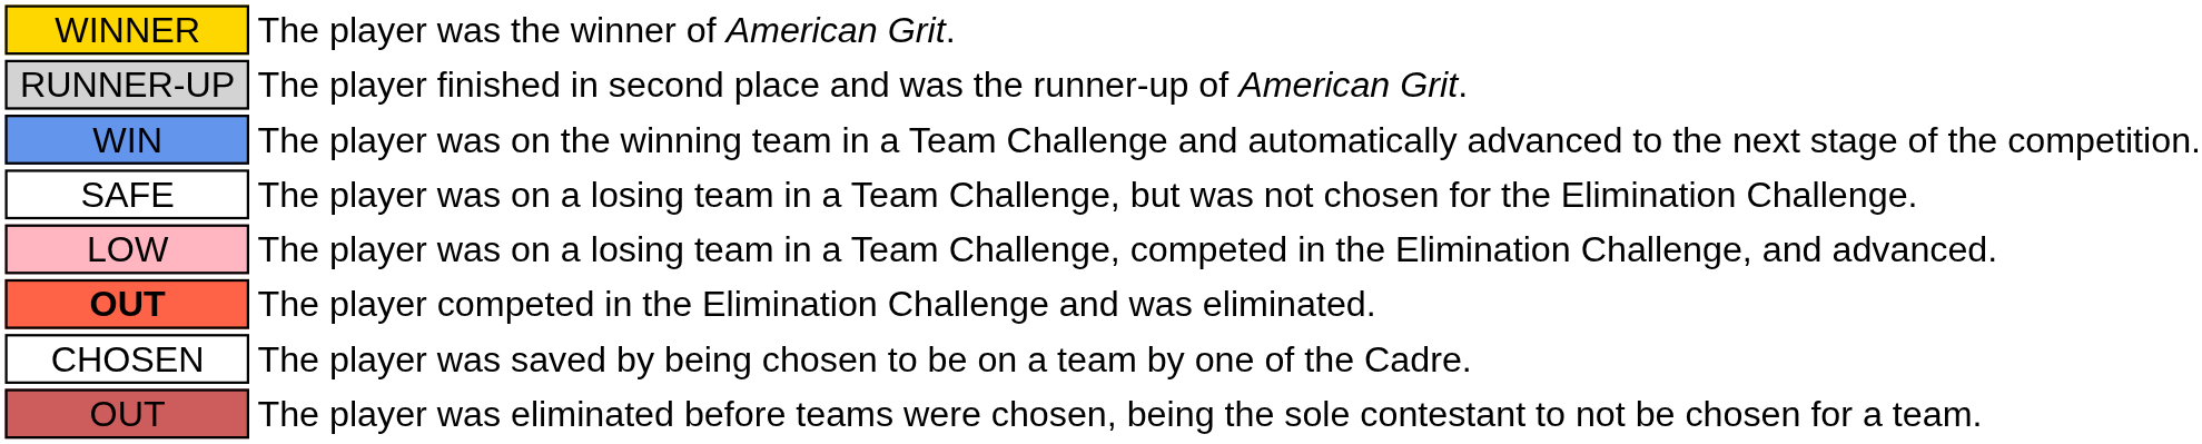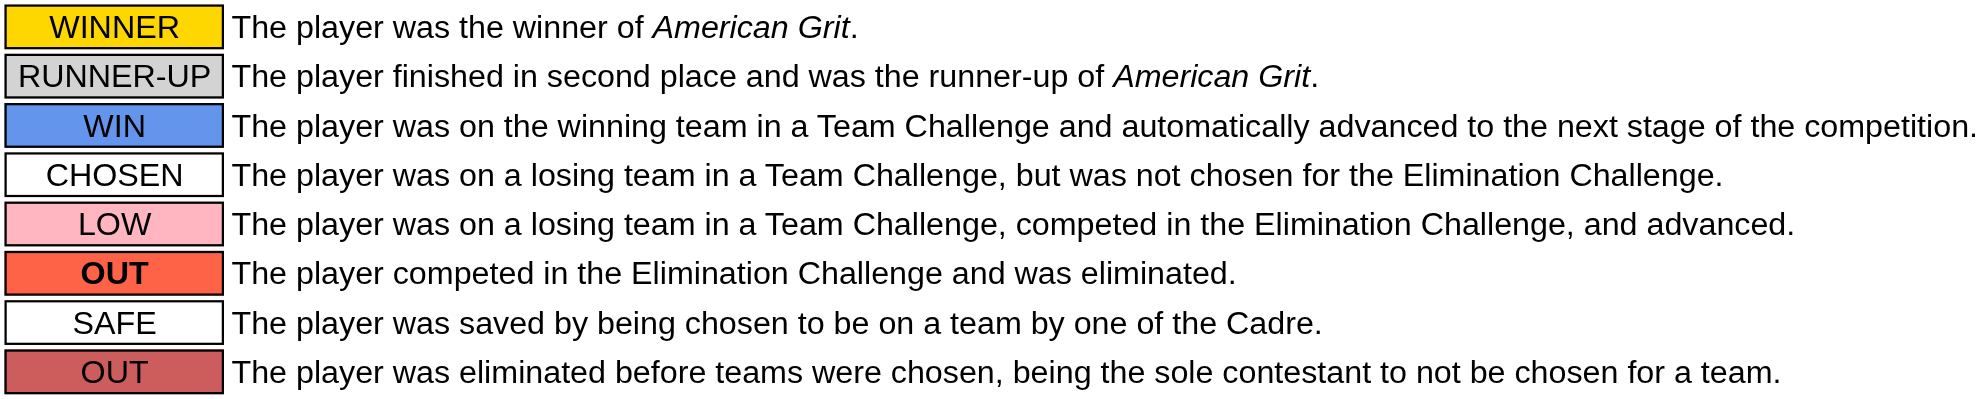row 4 | column 1: SAFE -> CHOSEN
row 7 | column 1: CHOSEN -> SAFE
